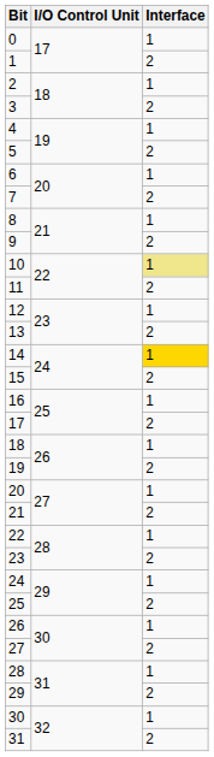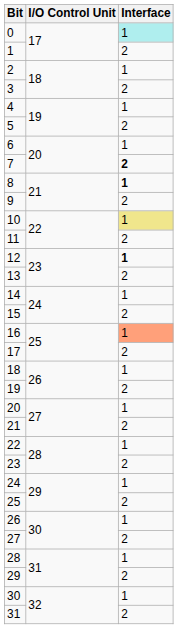0 | Interface: no background -> paleturquoise background
7 | Interface: normal -> bold
8 | Interface: normal -> bold
12 | Interface: normal -> bold
14 | Interface: gold background -> no background
16 | Interface: no background -> lightsalmon background
